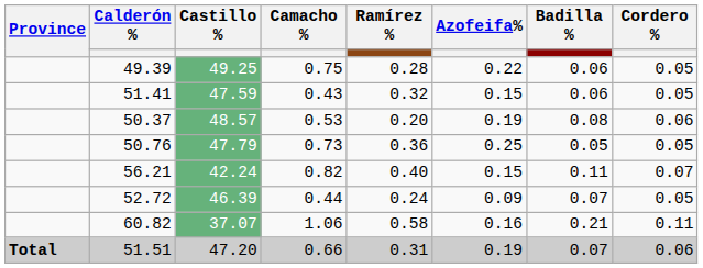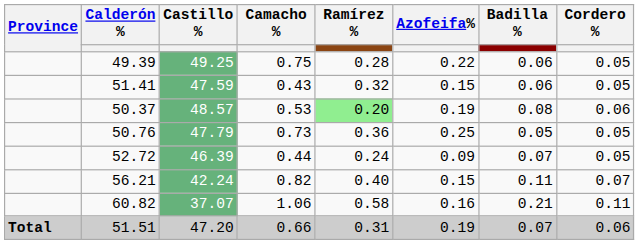50.37 | Ramírez %: no background -> lightgreen background
rows swapped: 52.72 <-> 56.21
